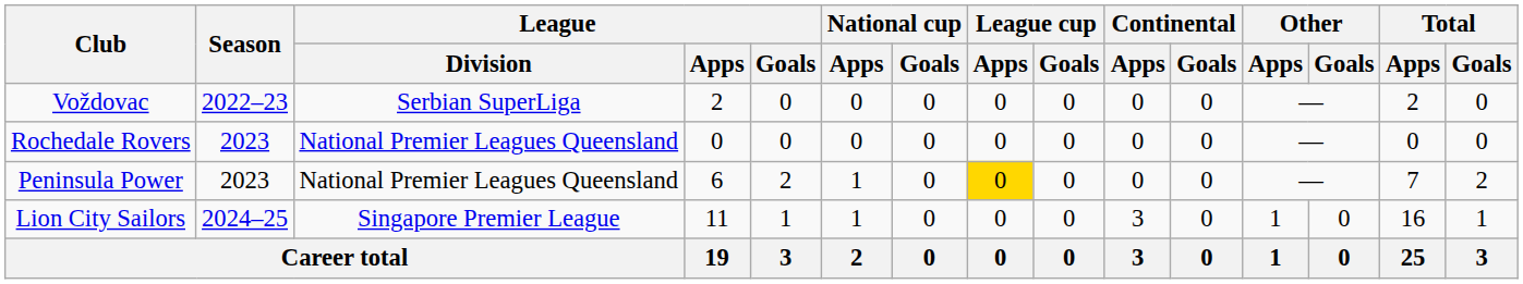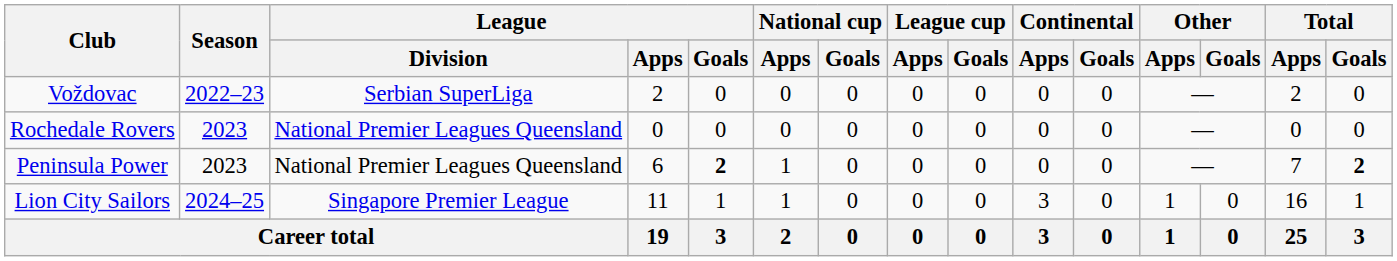Peninsula Power | League / Goals: normal -> bold
Peninsula Power | League cup / Apps: gold background -> no background
Peninsula Power | Total / Goals: normal -> bold
